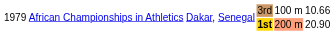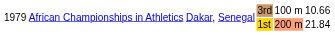row 2 | column 4: bold -> normal
row 2 | column 6: 20.90 -> 21.84
